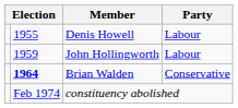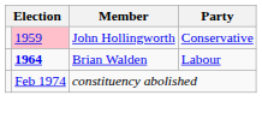- row: 1955 | Denis Howell | Labour
John Hollingworth | column 2: no background -> pink background
John Hollingworth | Party: Labour -> Conservative
Brian Walden | Party: Conservative -> Labour
